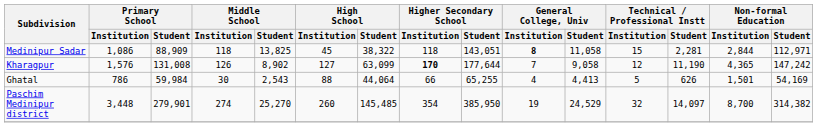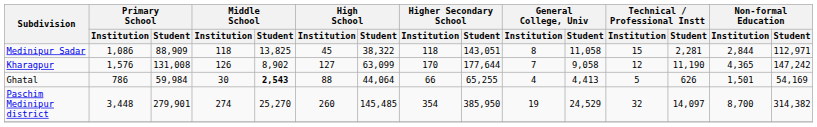Medinipur Sadar | General College, Univ / Institution: bold -> normal
Kharagpur | Higher Secondary School / Institution: bold -> normal
Ghatal | Middle School / Student: normal -> bold
